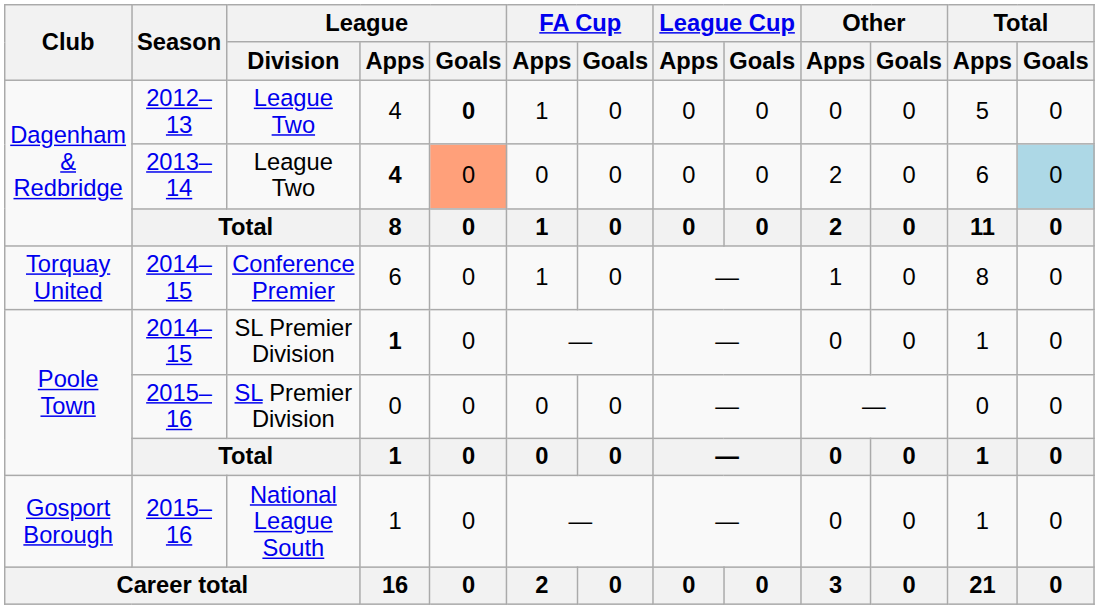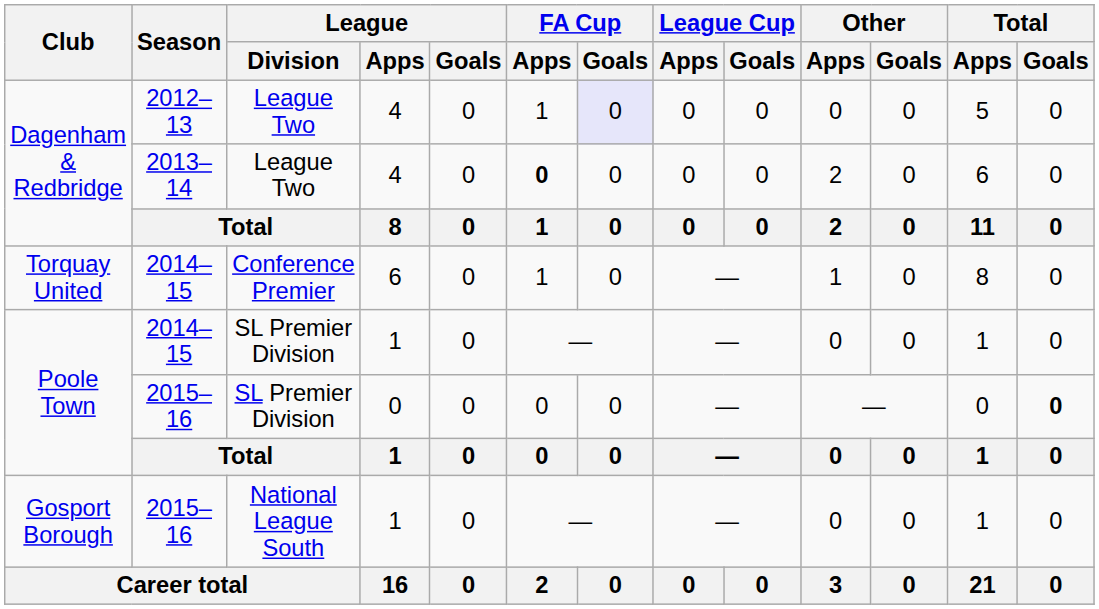Dagenham & Redbridge / 2012–13 | League / Goals: bold -> normal
Dagenham & Redbridge / 2012–13 | FA Cup / Goals: no background -> lavender background
Dagenham & Redbridge / 2013–14 | League / Apps: bold -> normal
Dagenham & Redbridge / 2013–14 | League / Goals: lightsalmon background -> no background
Dagenham & Redbridge / 2013–14 | FA Cup / Apps: normal -> bold
Dagenham & Redbridge / 2013–14 | Total / Goals: lightblue background -> no background
Poole Town / 2014–15 | League / Apps: bold -> normal
Poole Town / 2015–16 | Total / Goals: normal -> bold
